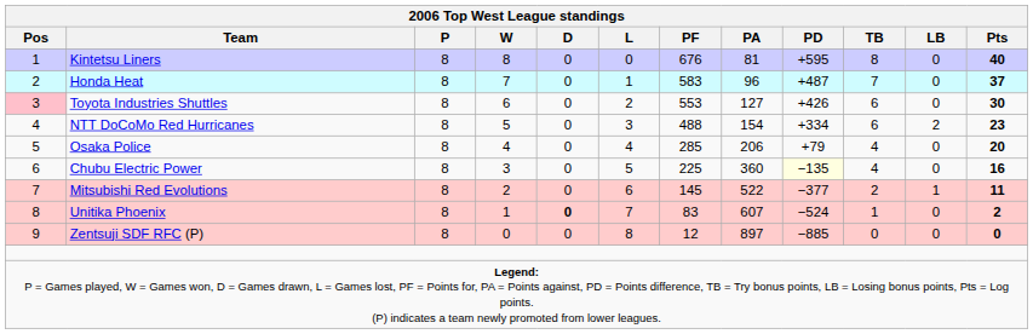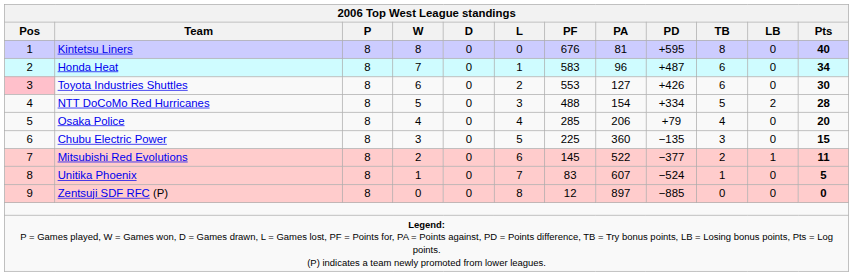Honda Heat | TB: 7 -> 6
Honda Heat | Pts: 37 -> 34
NTT DoCoMo Red Hurricanes | TB: 6 -> 5
NTT DoCoMo Red Hurricanes | Pts: 23 -> 28
Chubu Electric Power | PD: lightyellow background -> no background
Chubu Electric Power | TB: 4 -> 3
Chubu Electric Power | Pts: 16 -> 15
Unitika Phoenix | D: bold -> normal
Unitika Phoenix | Pts: 2 -> 5
